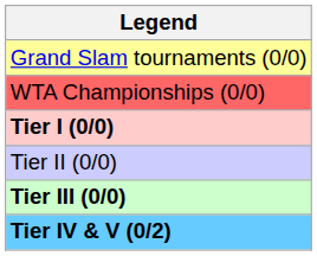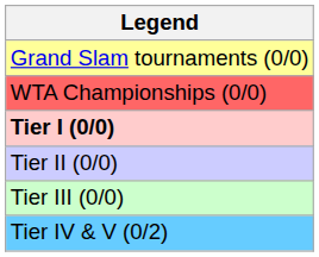row 6 | column 1: bold -> normal
row 7 | column 1: bold -> normal
